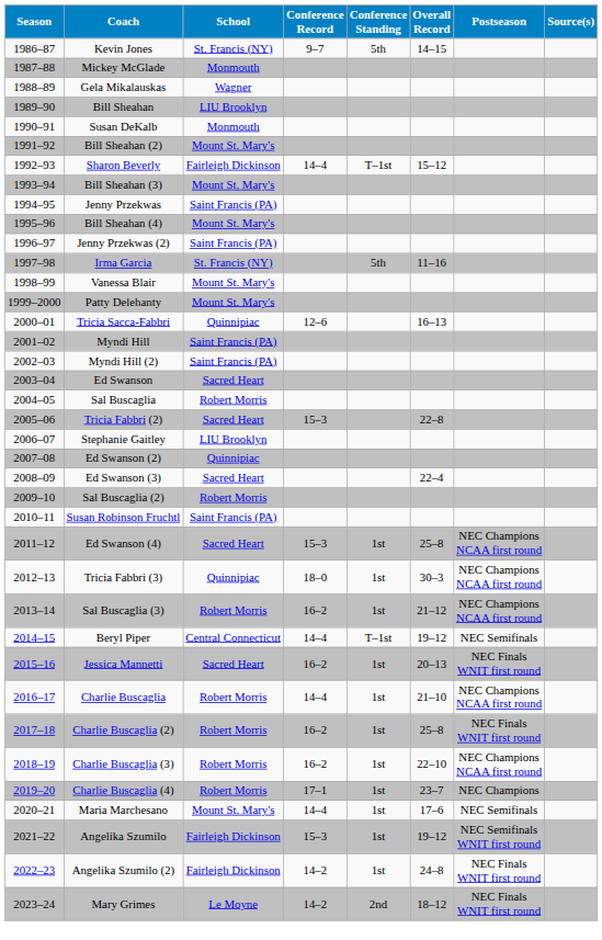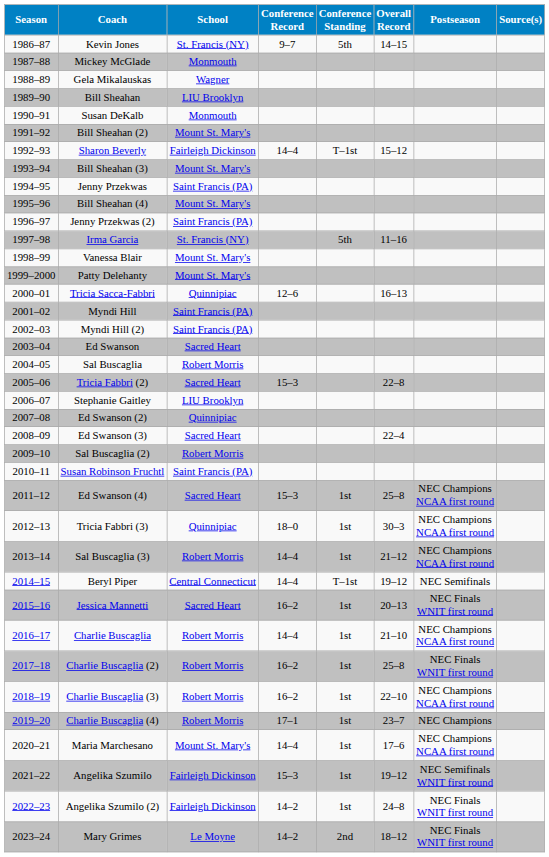Sal Buscaglia (3) | Conference Record: 16–2 -> 14–4
Maria Marchesano | Postseason: NEC Semifinals -> NEC Champions NCAA first round
